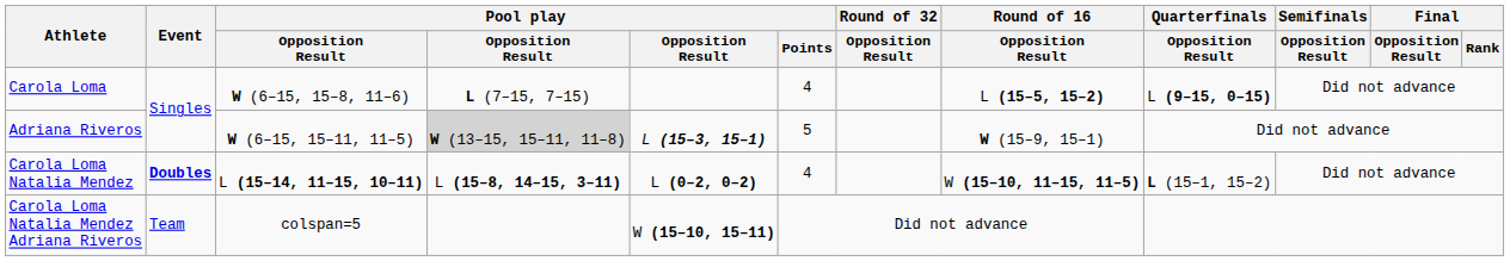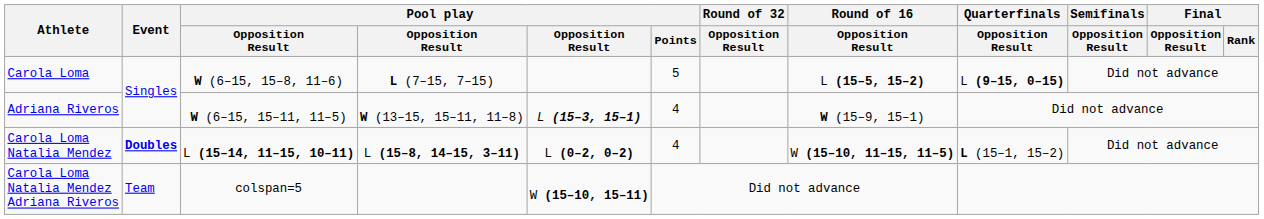Carola Loma | Pool play / Points: 4 -> 5
Adriana Riveros | column 4: lightgrey background -> no background
Adriana Riveros | Pool play / Points: 5 -> 4
